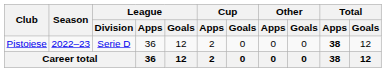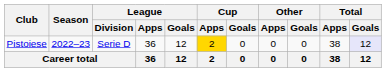Pistoiese | Cup / Apps: no background -> gold background
Pistoiese | Total / Apps: bold -> normal
Pistoiese | Total / Goals: no background -> lavender background
